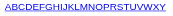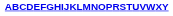row 1 | column 1: normal -> bold
